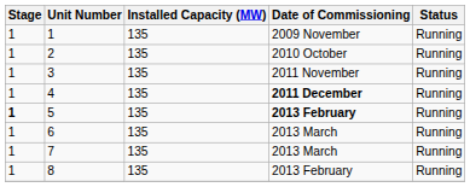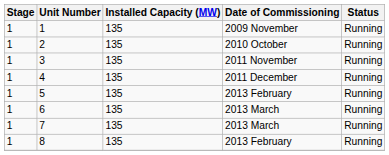4 | Date of Commissioning: bold -> normal
5 | Stage: bold -> normal
5 | Date of Commissioning: bold -> normal
